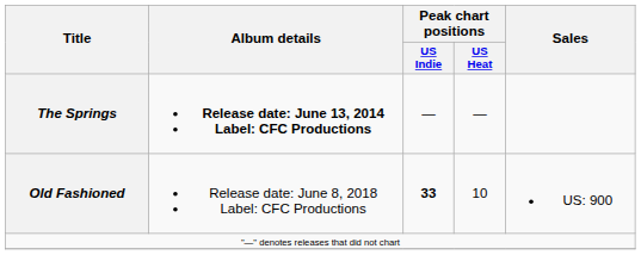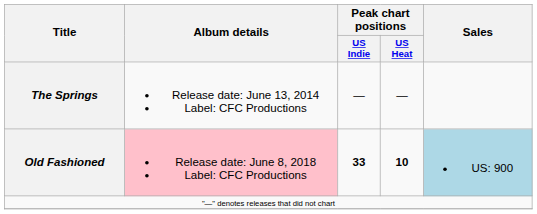The Springs | Album details: bold -> normal
Old Fashioned | Album details: no background -> pink background
Old Fashioned | Peak chart positions / US Heat: normal -> bold
Old Fashioned | Sales: no background -> lightblue background
